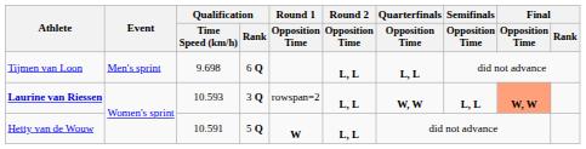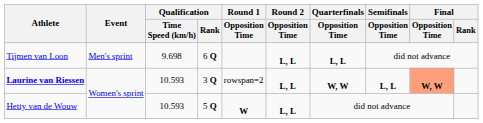Hetty van de Wouw | Qualification / Time Speed (km/h): 10.591 -> 10.593
